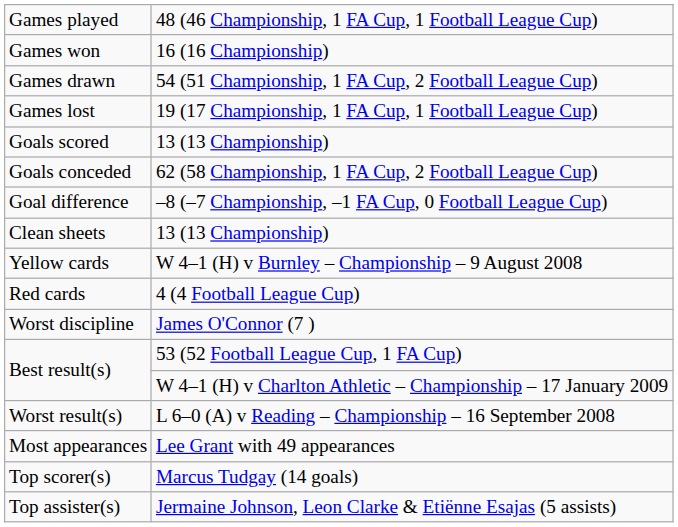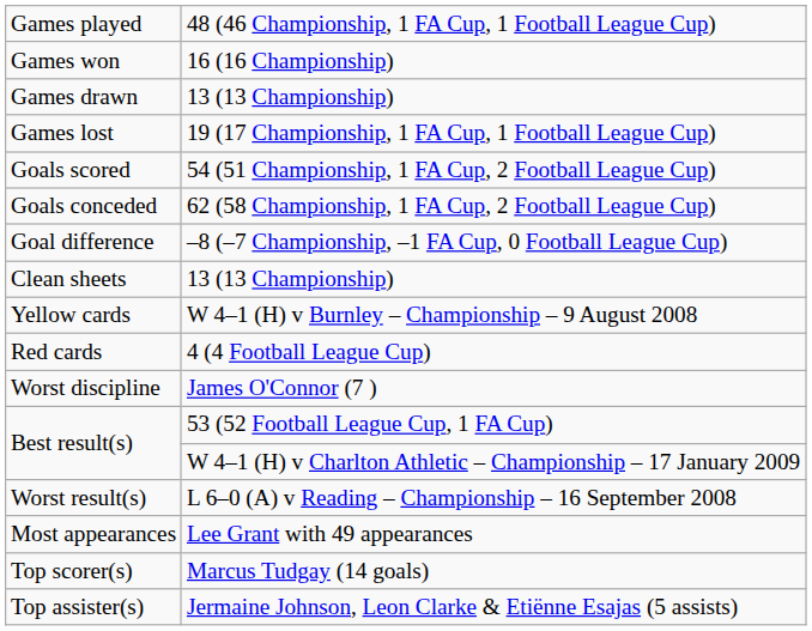row 3 | column 2: 54 (51 Championship, 1 FA Cup, 2 Football League Cup) -> 13 (13 Championship)
row 5 | column 2: 13 (13 Championship) -> 54 (51 Championship, 1 FA Cup, 2 Football League Cup)
